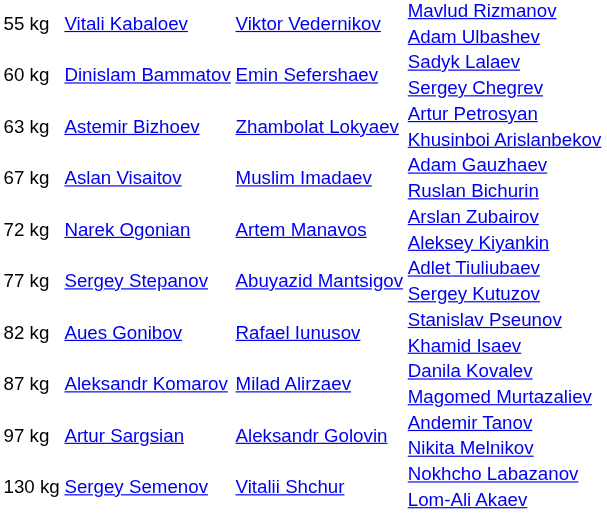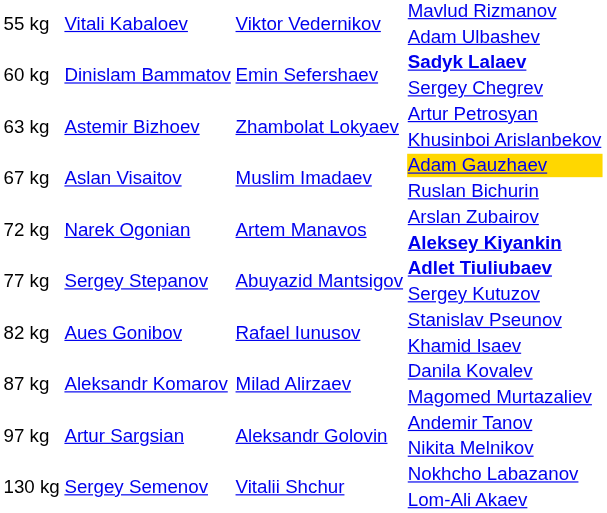Sadyk Lalaev | column 4: normal -> bold
Adam Gauzhaev | column 4: no background -> gold background
Aleksey Kiyankin | column 4: normal -> bold
Adlet Tiuliubaev | column 4: normal -> bold
